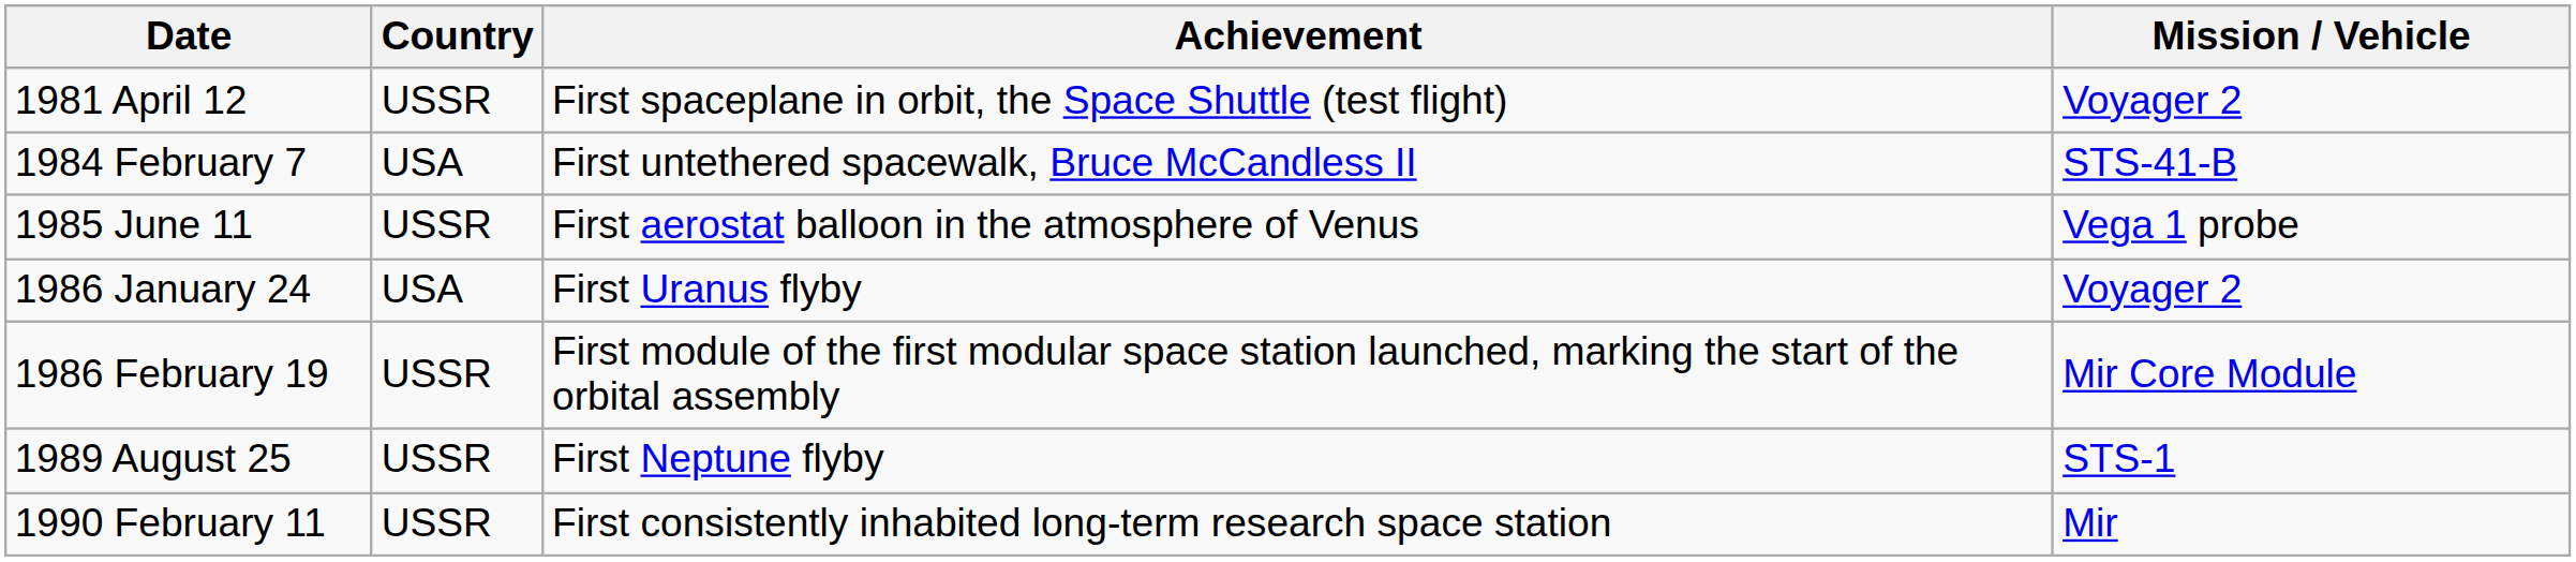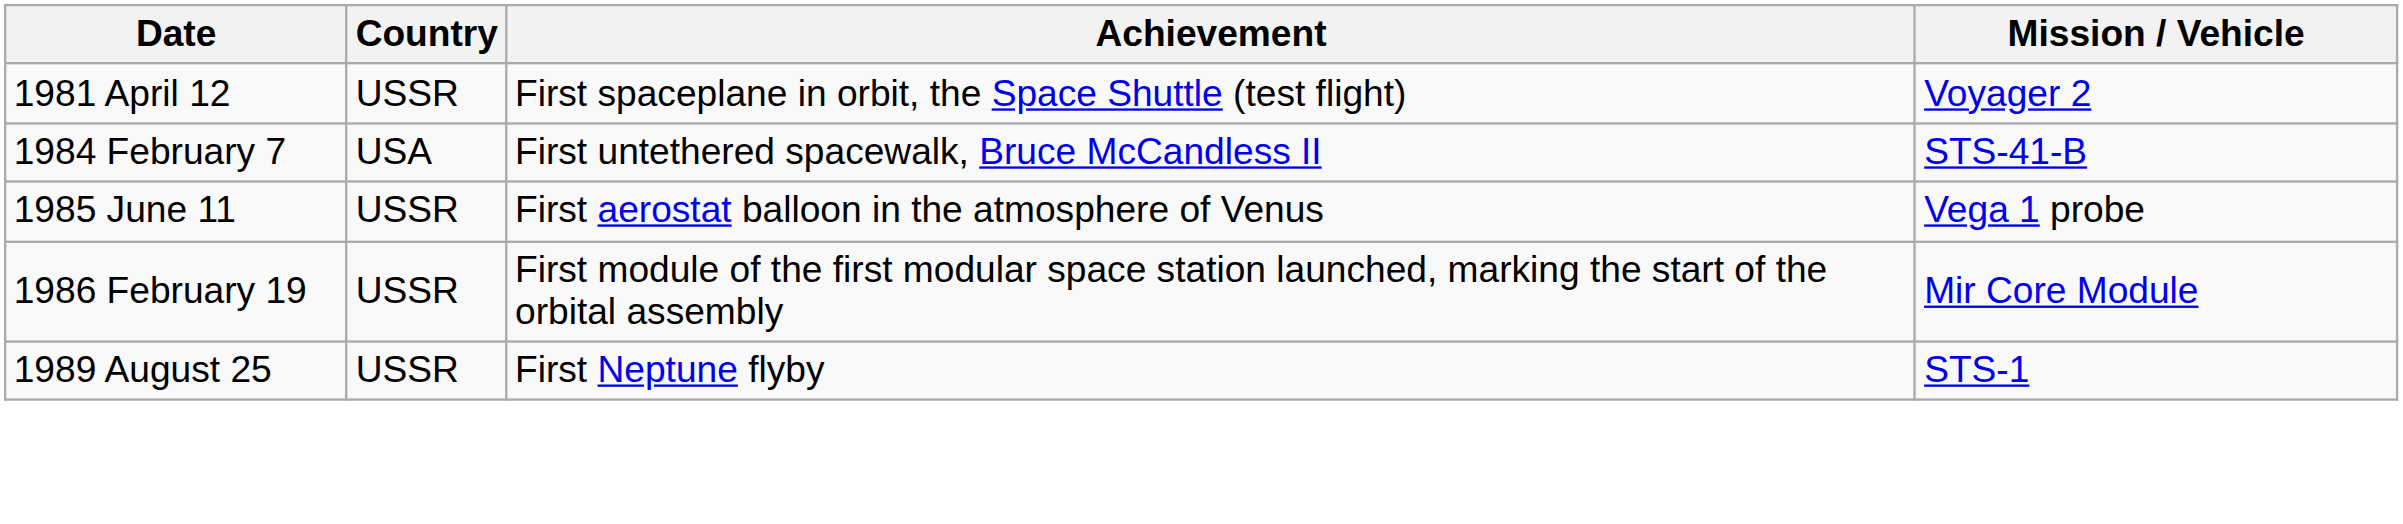- row: 1986 January 24 | USA | First Uranus flyby | Voyager 2
- row: 1990 February 11 | USSR | First consistently inhabited long-term research space station | Mir
